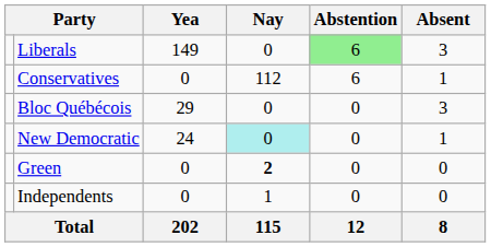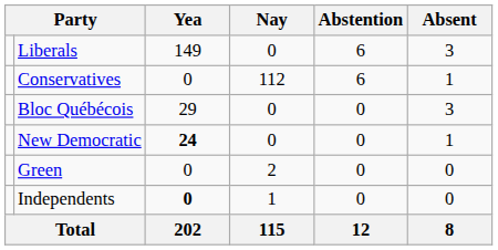Liberals | Abstention: lightgreen background -> no background
New Democratic | Yea: normal -> bold
New Democratic | Nay: paleturquoise background -> no background
Green | Nay: bold -> normal
Independents | Yea: normal -> bold
